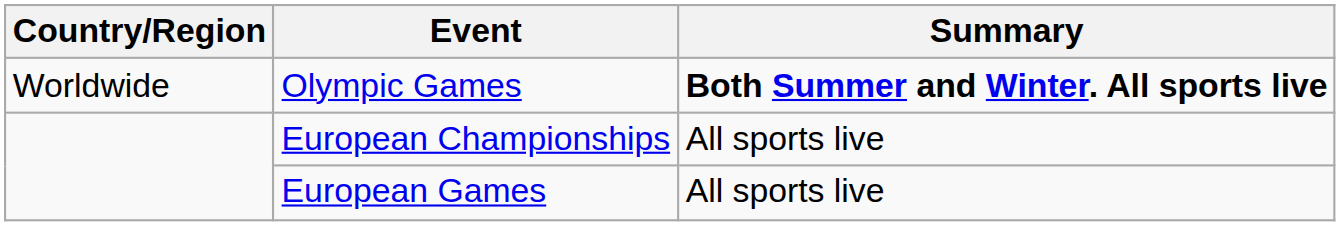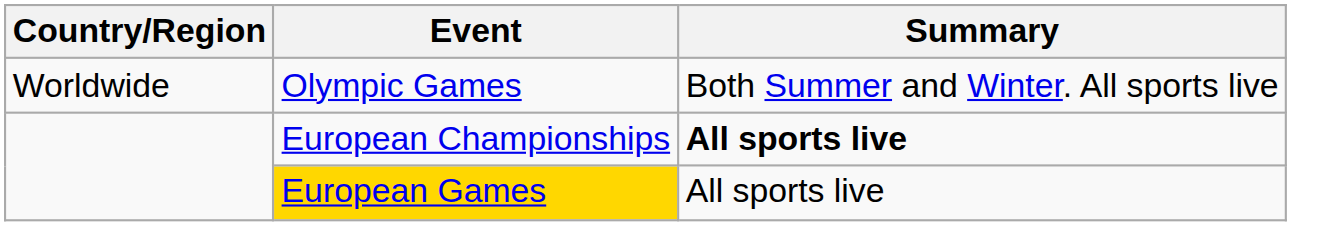row 2 | Summary: bold -> normal
row 3 | Summary: normal -> bold
row 4 | Event: no background -> gold background
